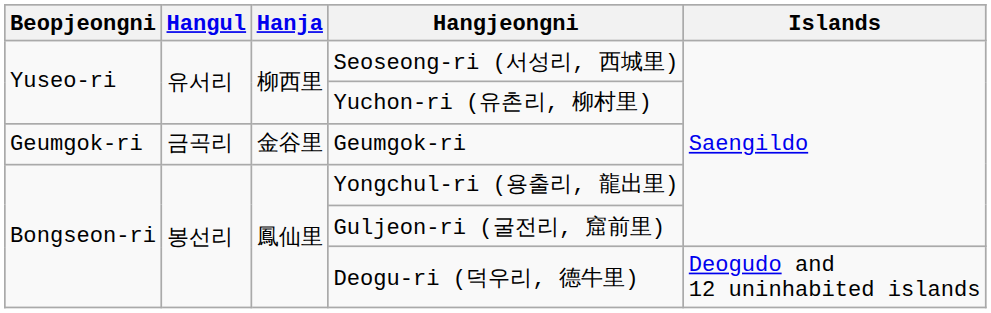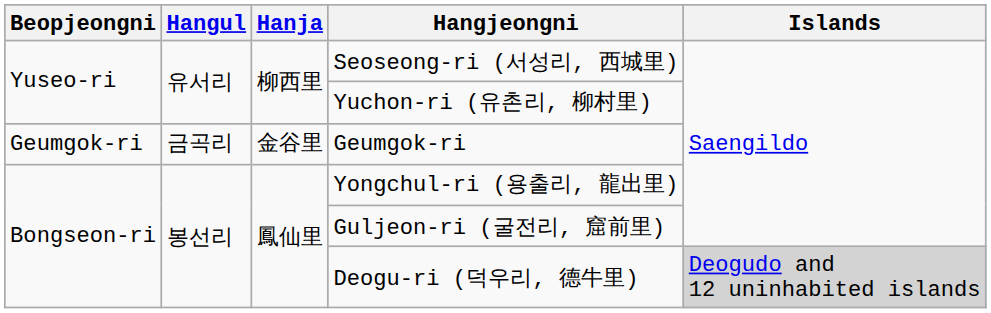Deogu-ri (덕우리, 德牛里) | Islands: no background -> lightgrey background
